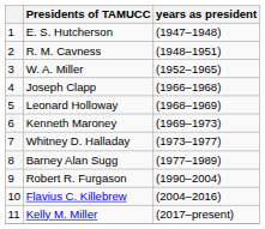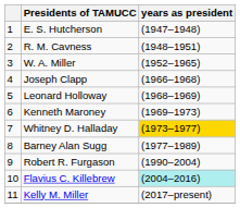Whitney D. Halladay | years as president: no background -> gold background
Flavius C. Killebrew | years as president: no background -> paleturquoise background
